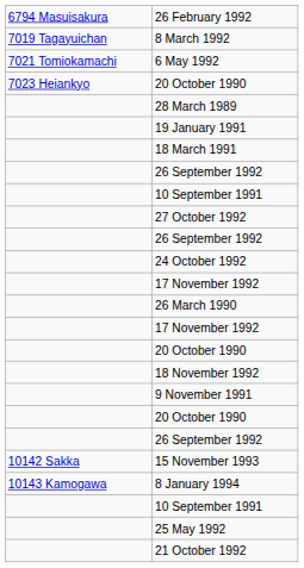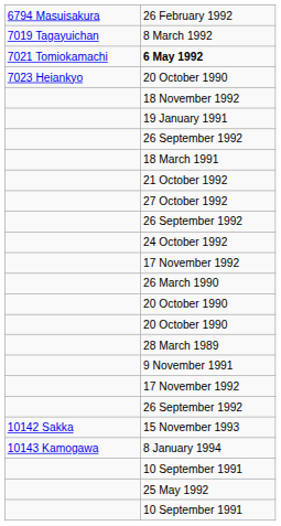row 3 | column 2: normal -> bold
row 5 | column 2: 28 March 1989 -> 18 November 1992
row 7 | column 2: 18 March 1991 -> 26 September 1992
row 8 | column 2: 26 September 1992 -> 18 March 1991
row 9 | column 2: 10 September 1991 -> 21 October 1992
row 15 | column 2: 17 November 1992 -> 20 October 1990
row 17 | column 2: 18 November 1992 -> 28 March 1989
row 19 | column 2: 20 October 1990 -> 17 November 1992
row 25 | column 2: 21 October 1992 -> 10 September 1991
